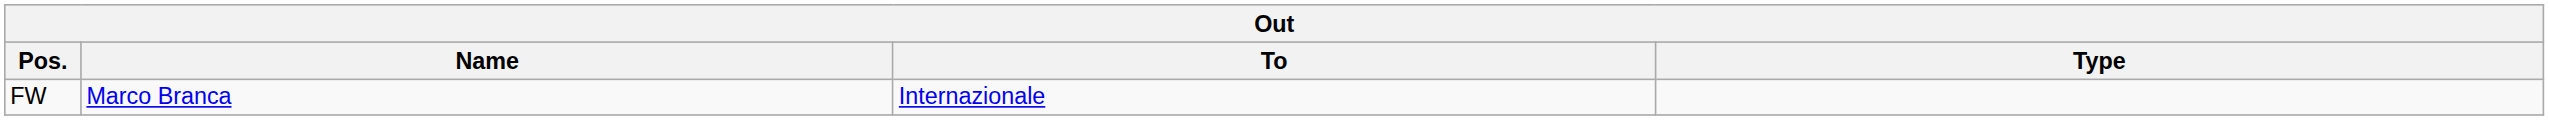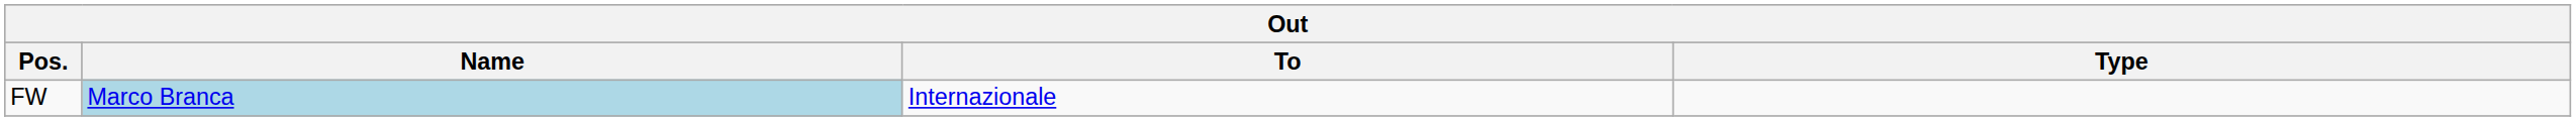FW | Name: no background -> lightblue background
